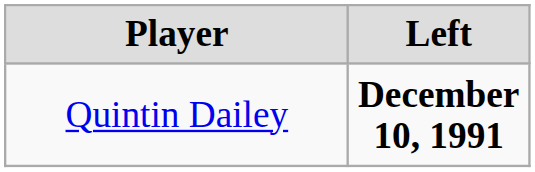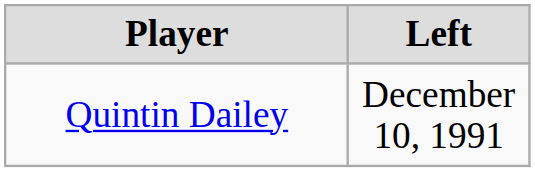Quintin Dailey | Left: bold -> normal
